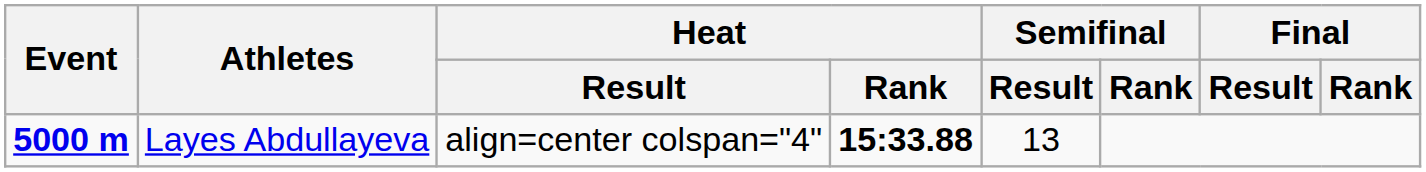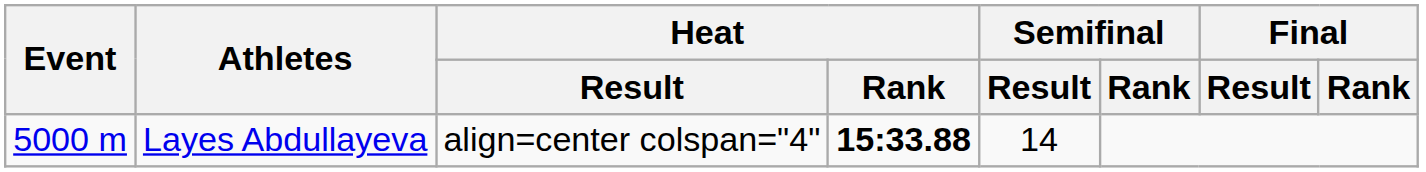Layes Abdullayeva | Event: bold -> normal
Layes Abdullayeva | Semifinal / Result: 13 -> 14
